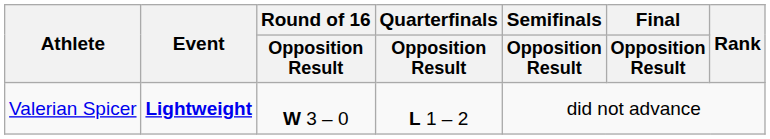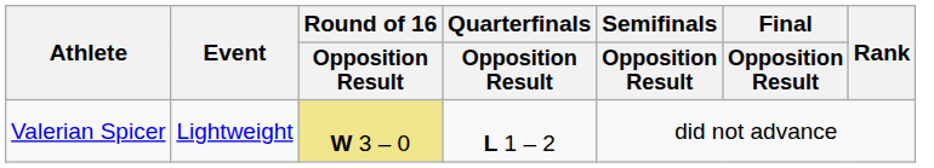Valerian Spicer | Event: bold -> normal
Valerian Spicer | Round of 16 / Opposition Result: no background -> khaki background
